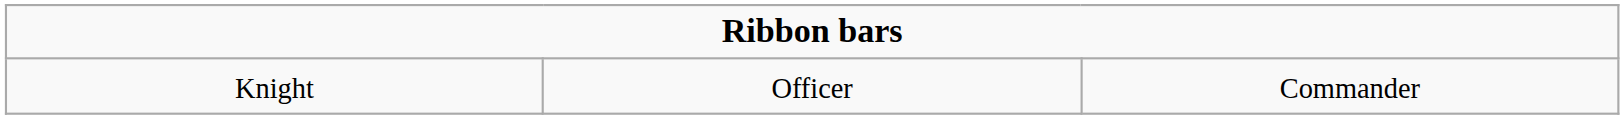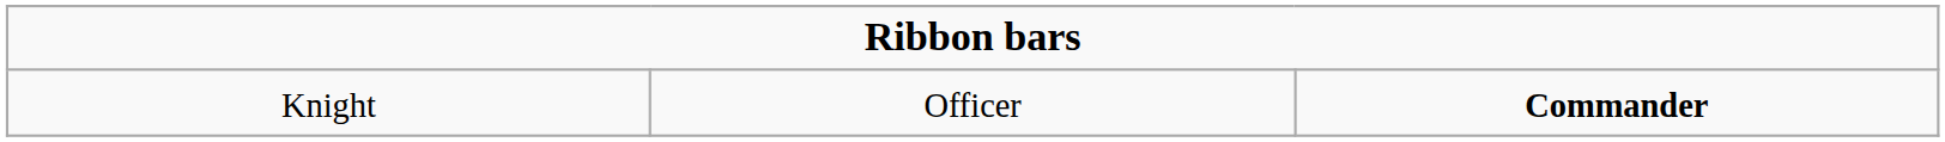Knight | column 3: normal -> bold
